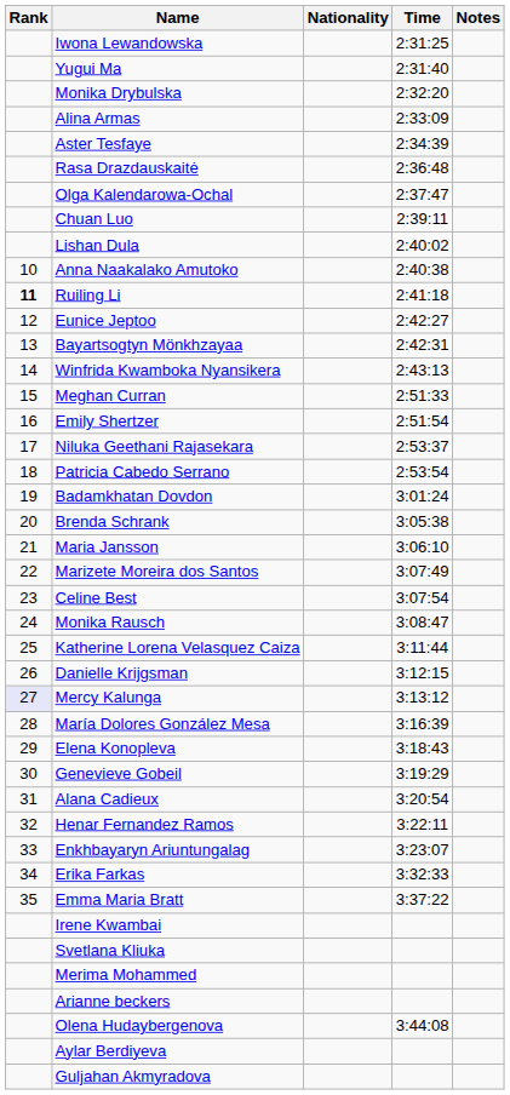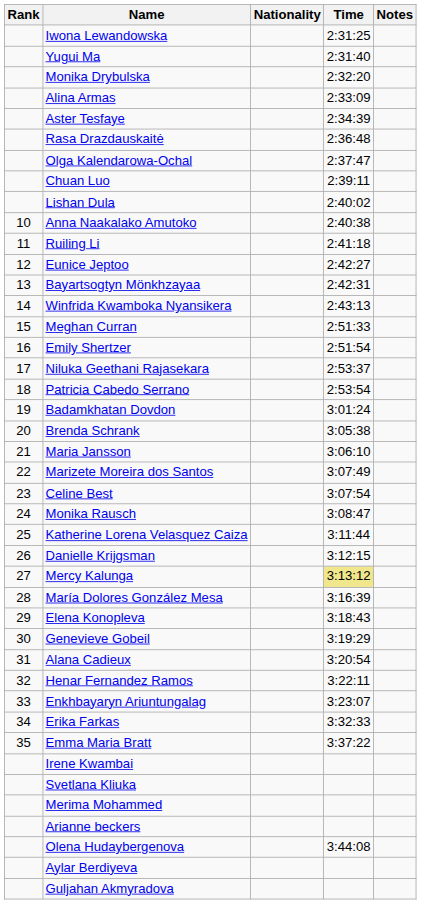Ruiling Li | Rank: bold -> normal
Mercy Kalunga | Rank: lavender background -> no background
Mercy Kalunga | Time: no background -> khaki background
